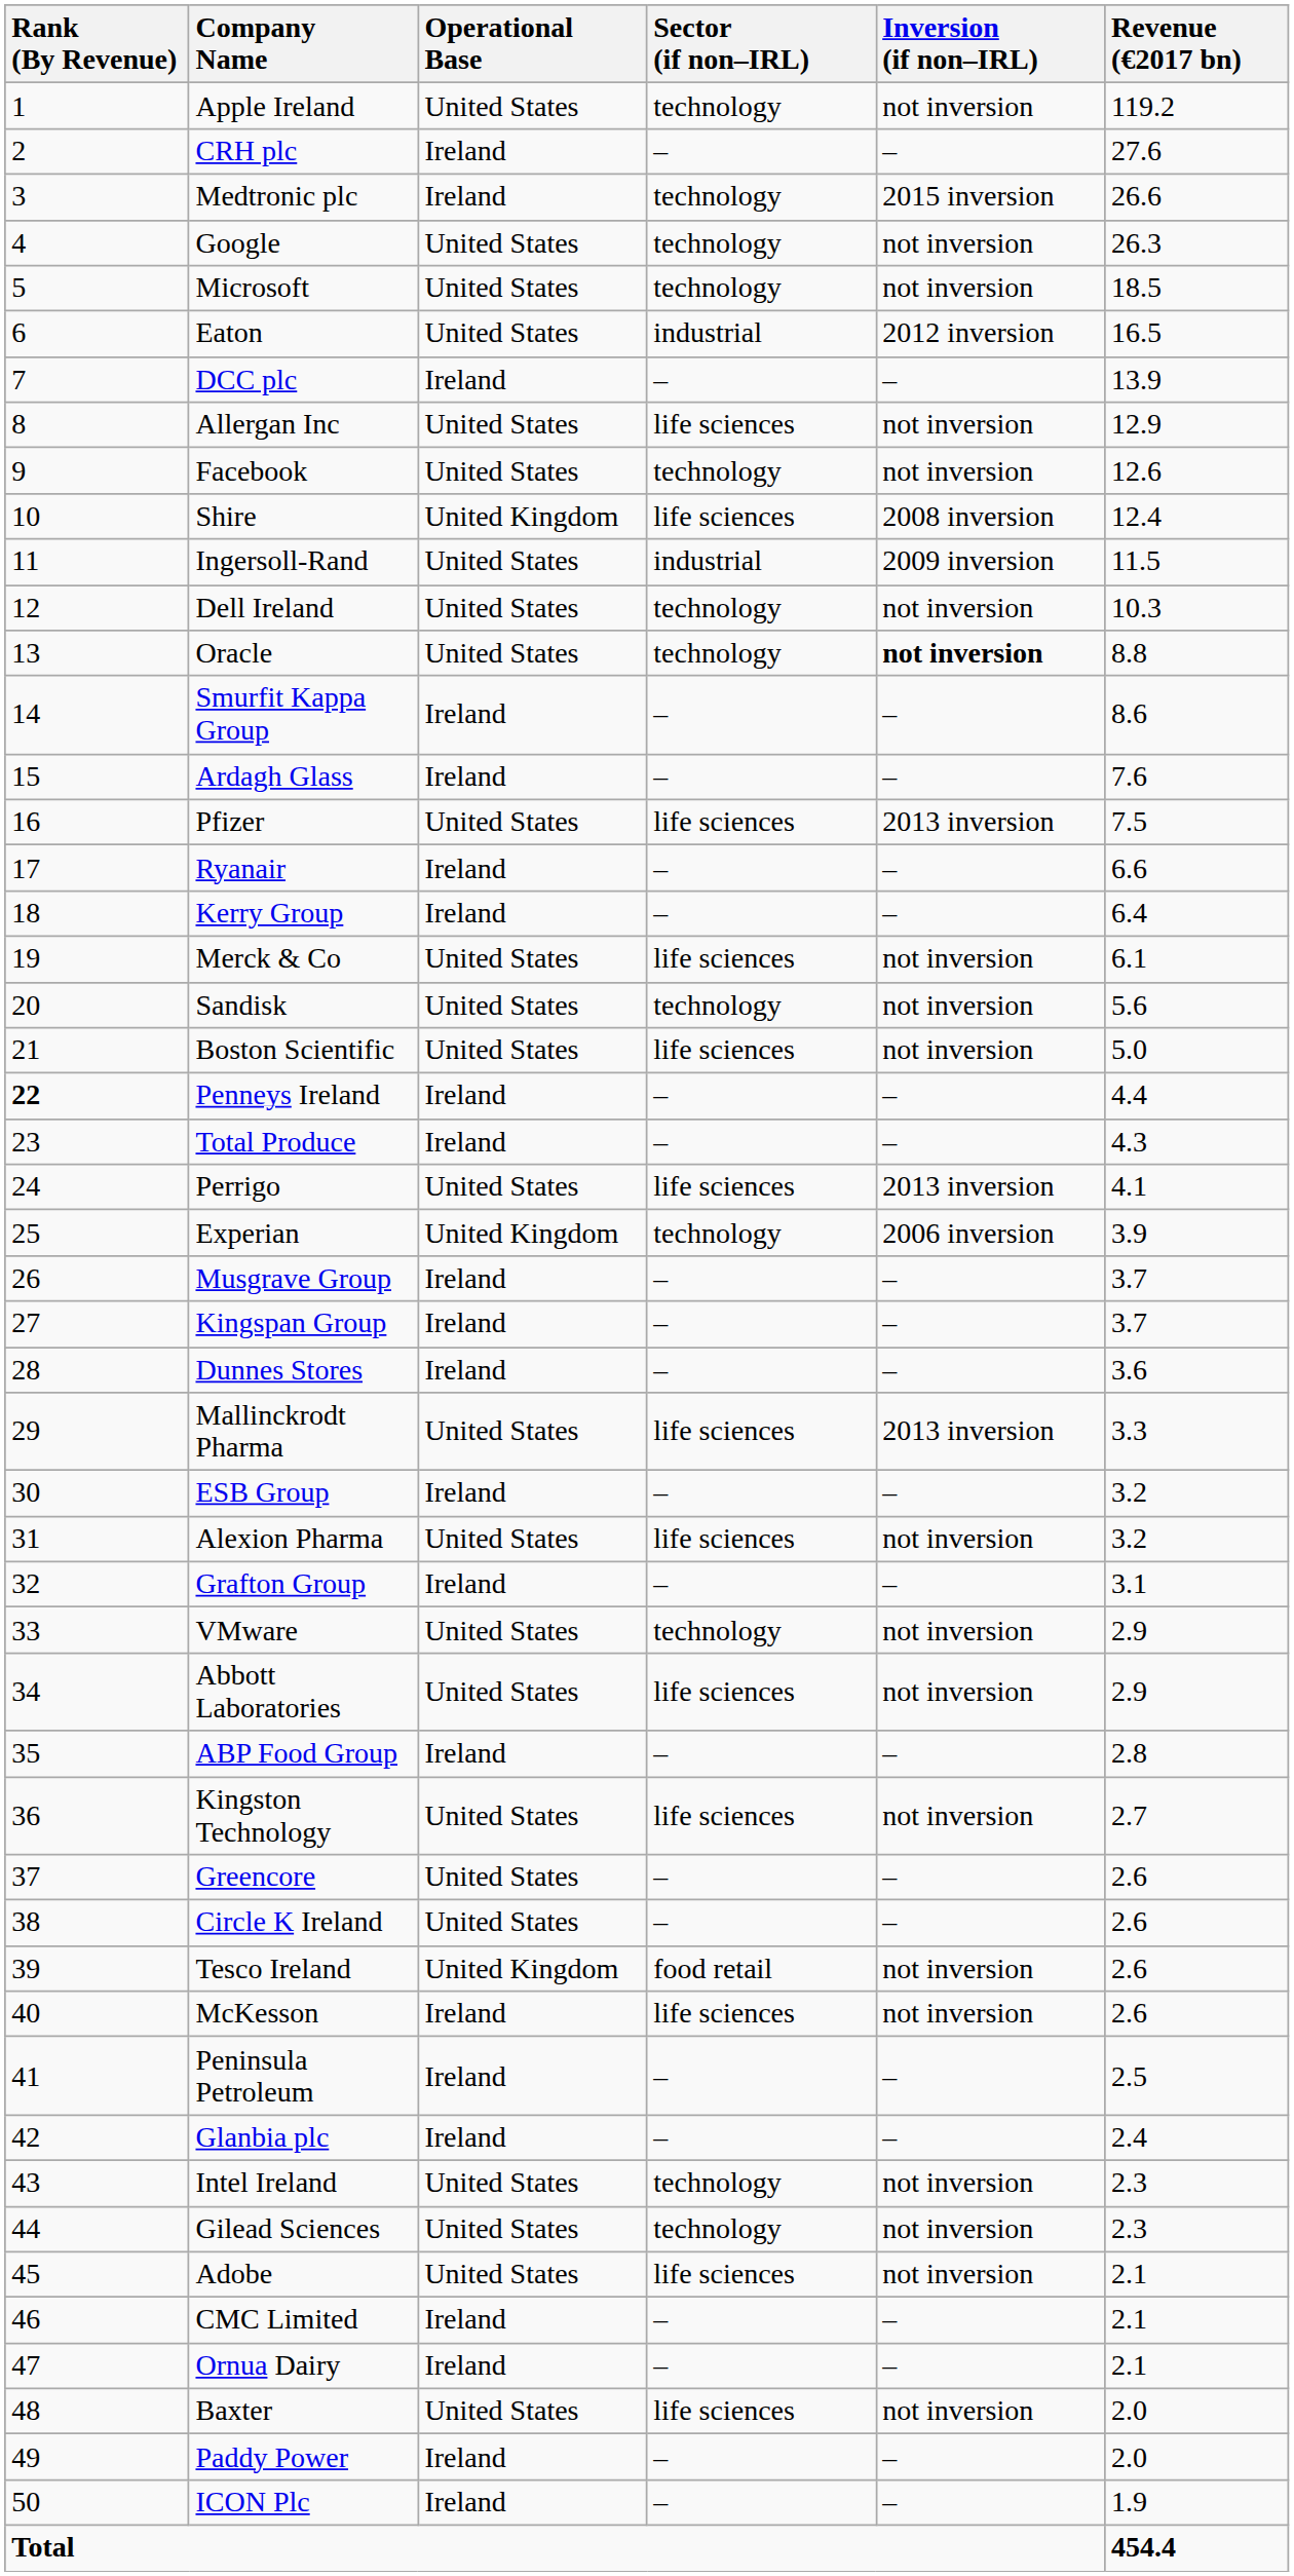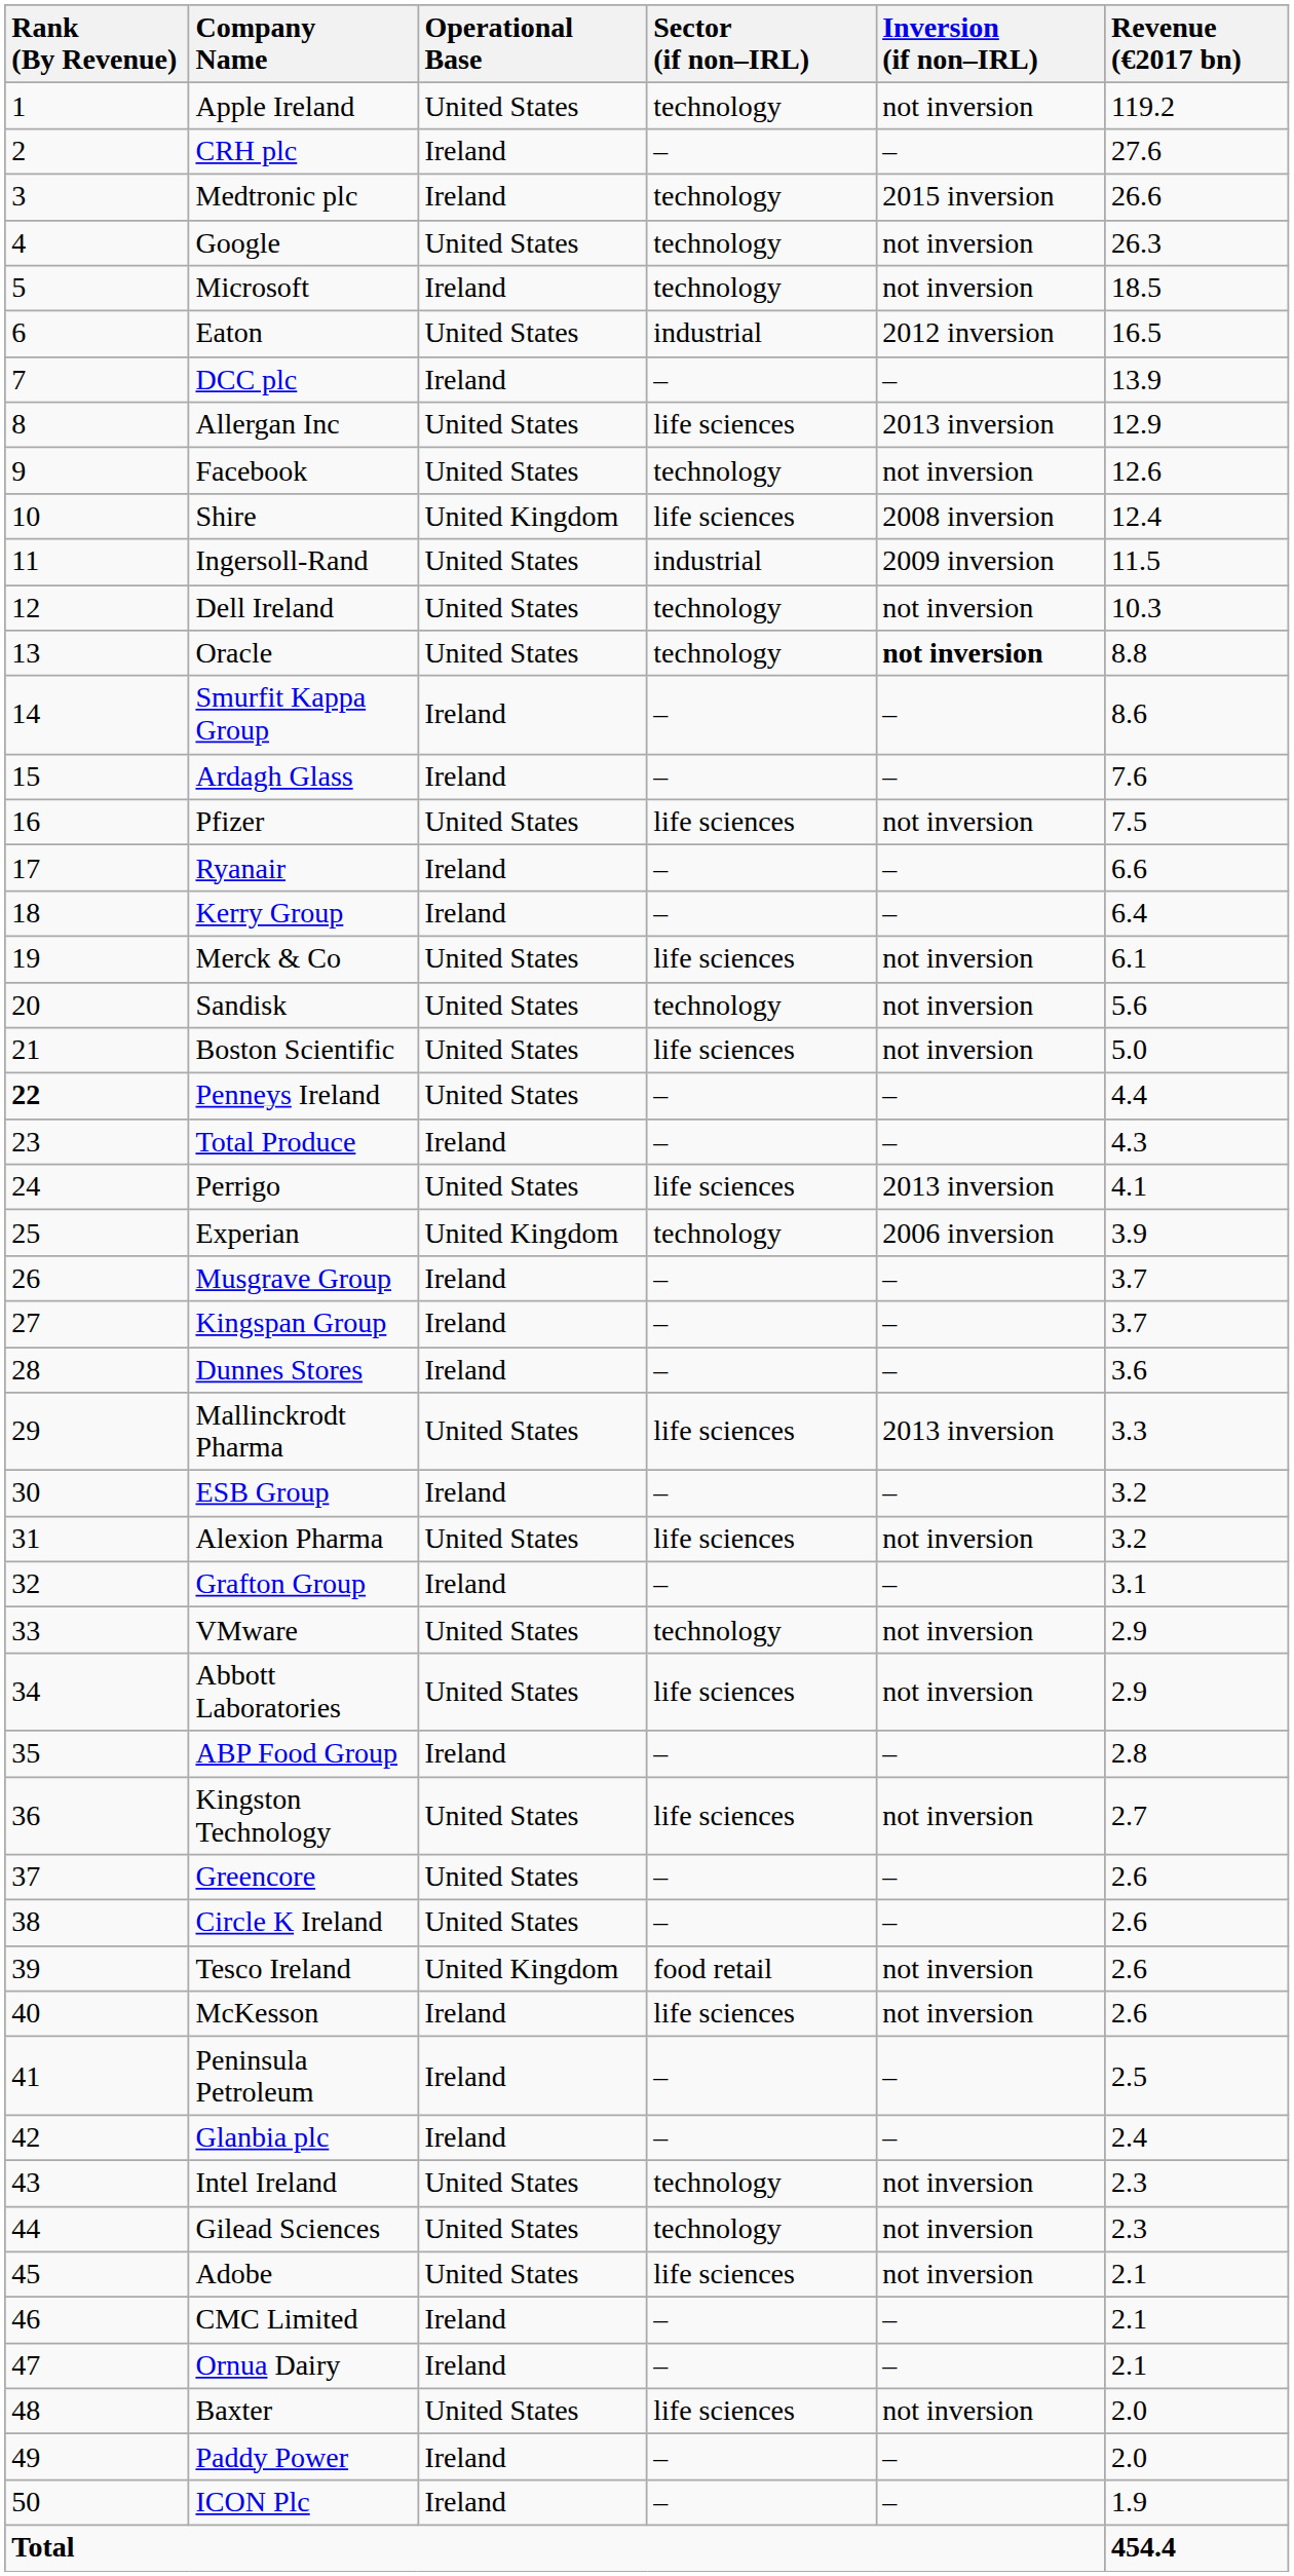Microsoft | Operational Base: United States -> Ireland
Allergan Inc | Inversion (if non–IRL): not inversion -> 2013 inversion
Pfizer | Inversion (if non–IRL): 2013 inversion -> not inversion
Penneys Ireland | Operational Base: Ireland -> United States
